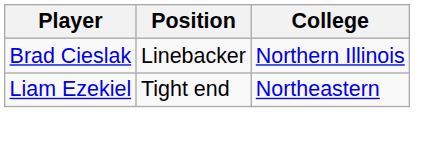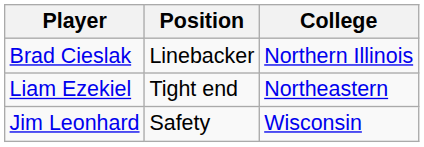+ row: Jim Leonhard | Safety | Wisconsin
